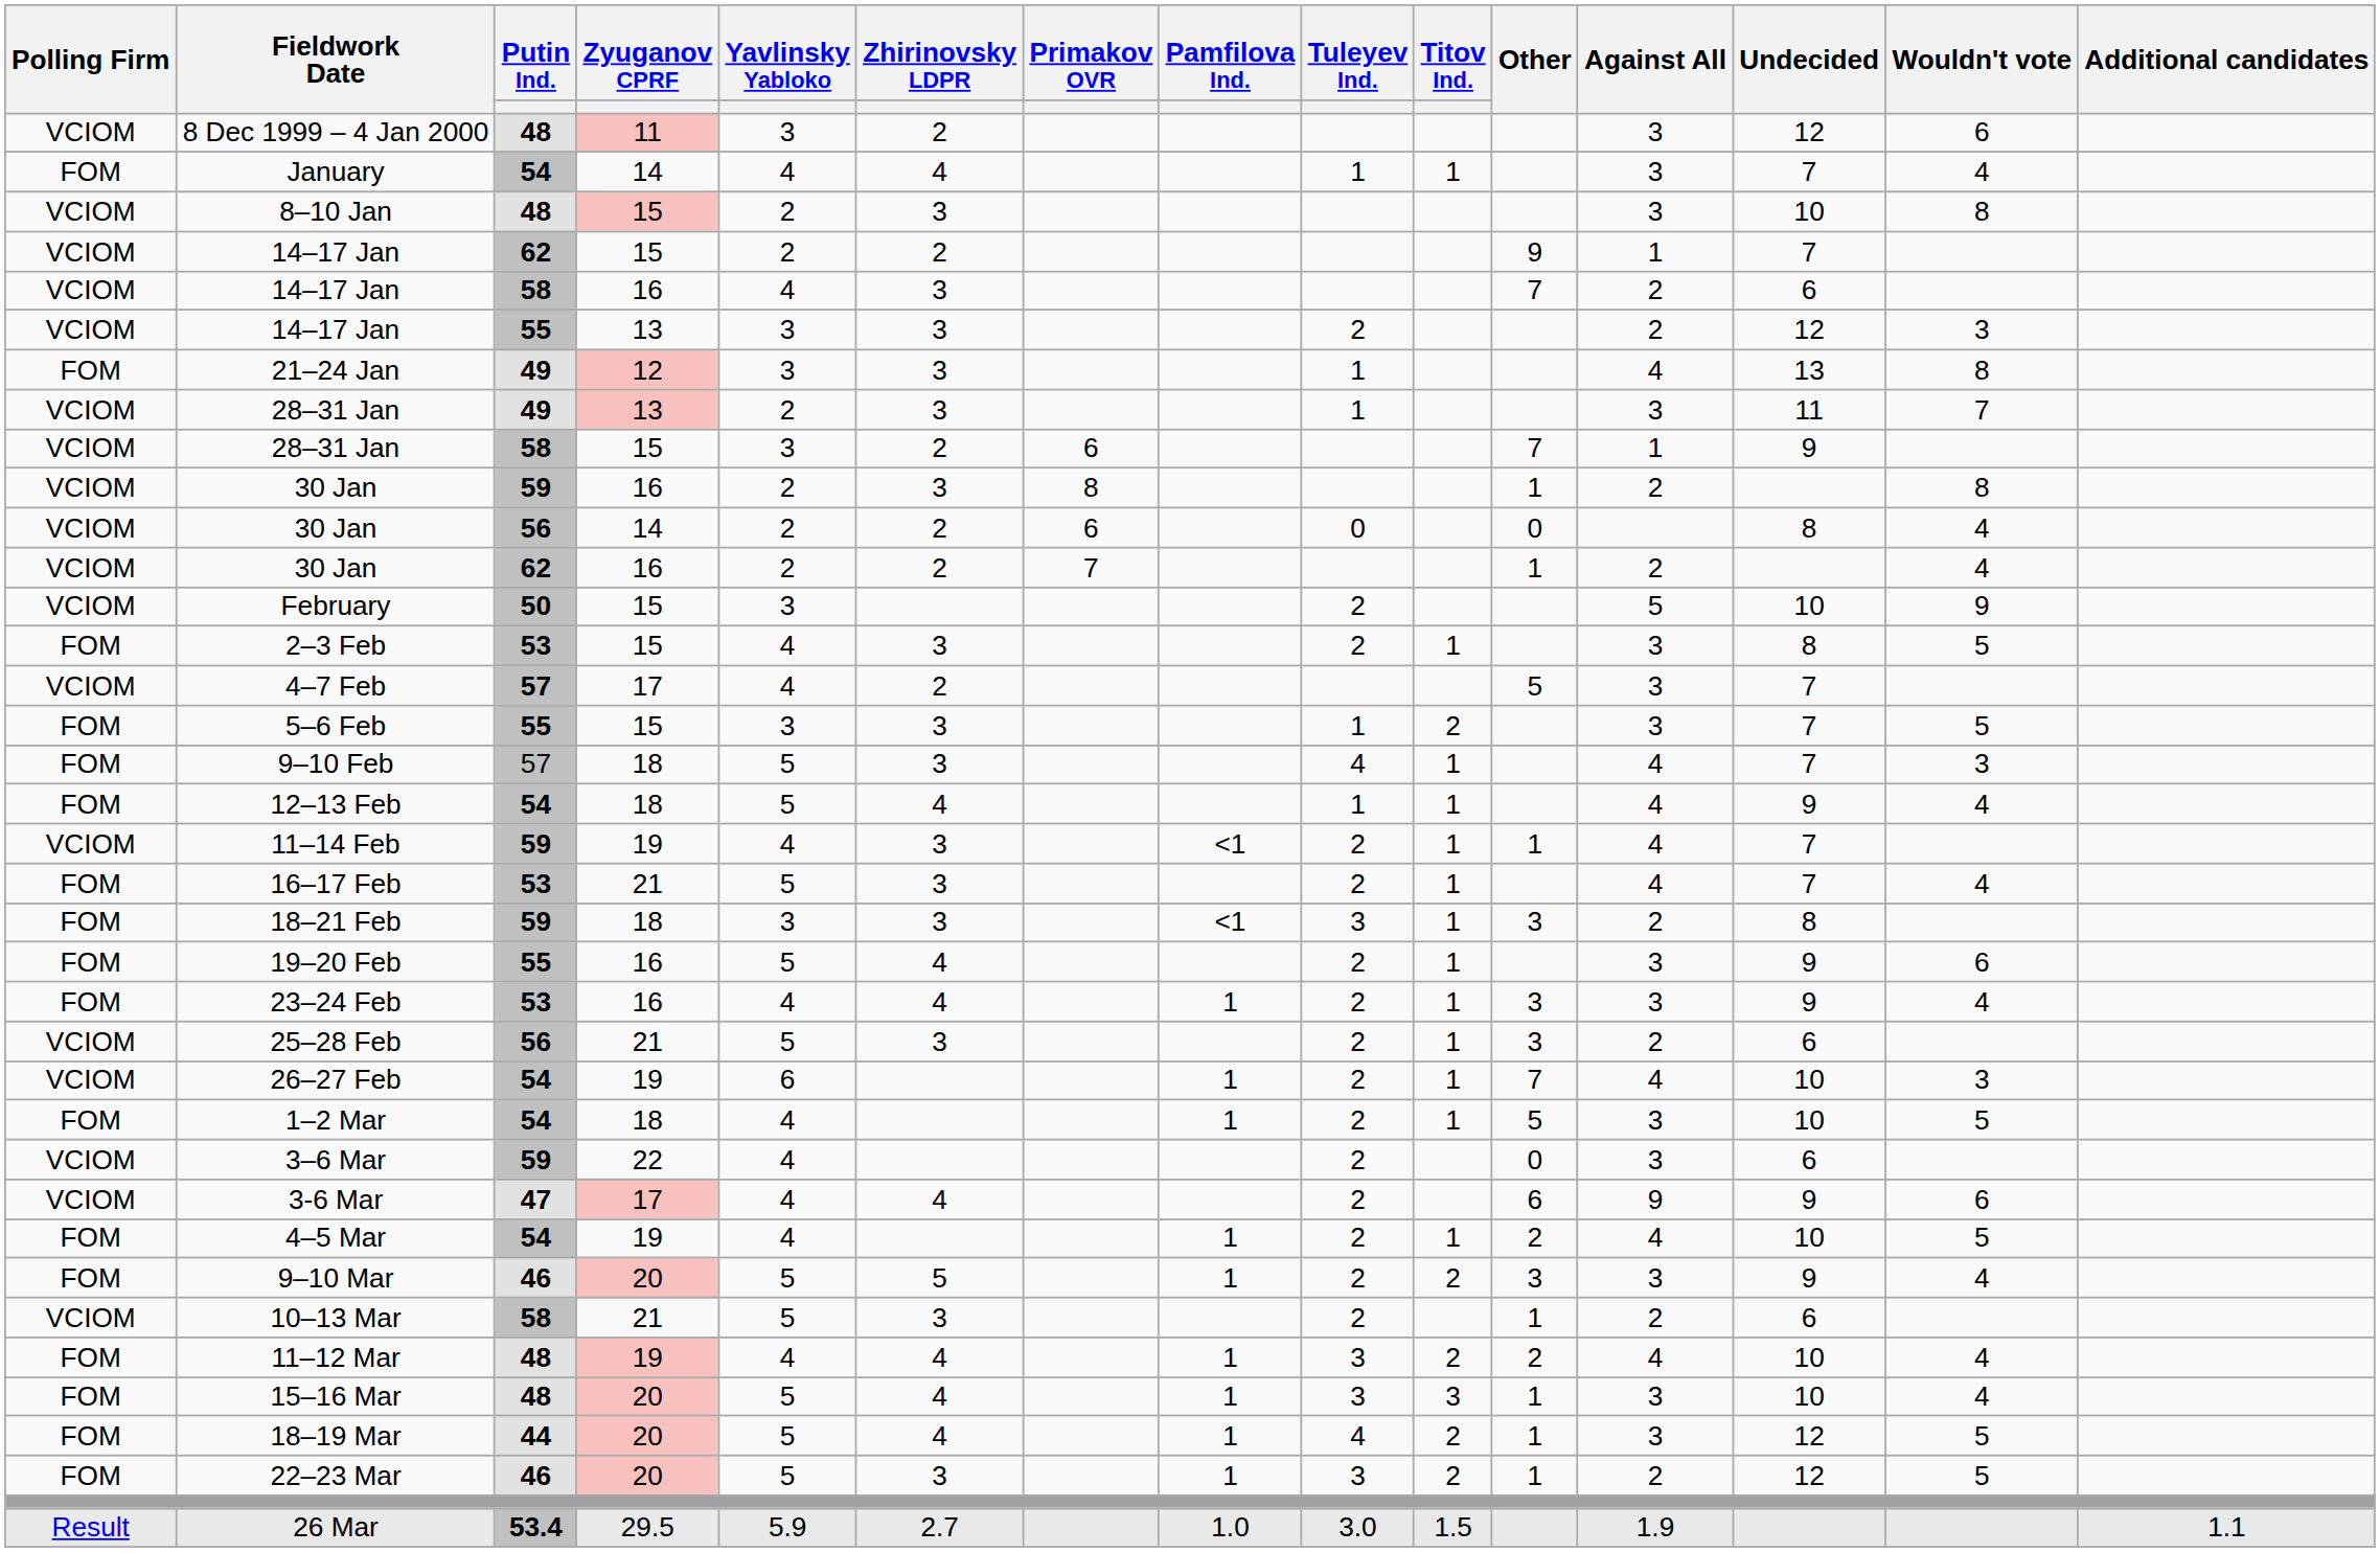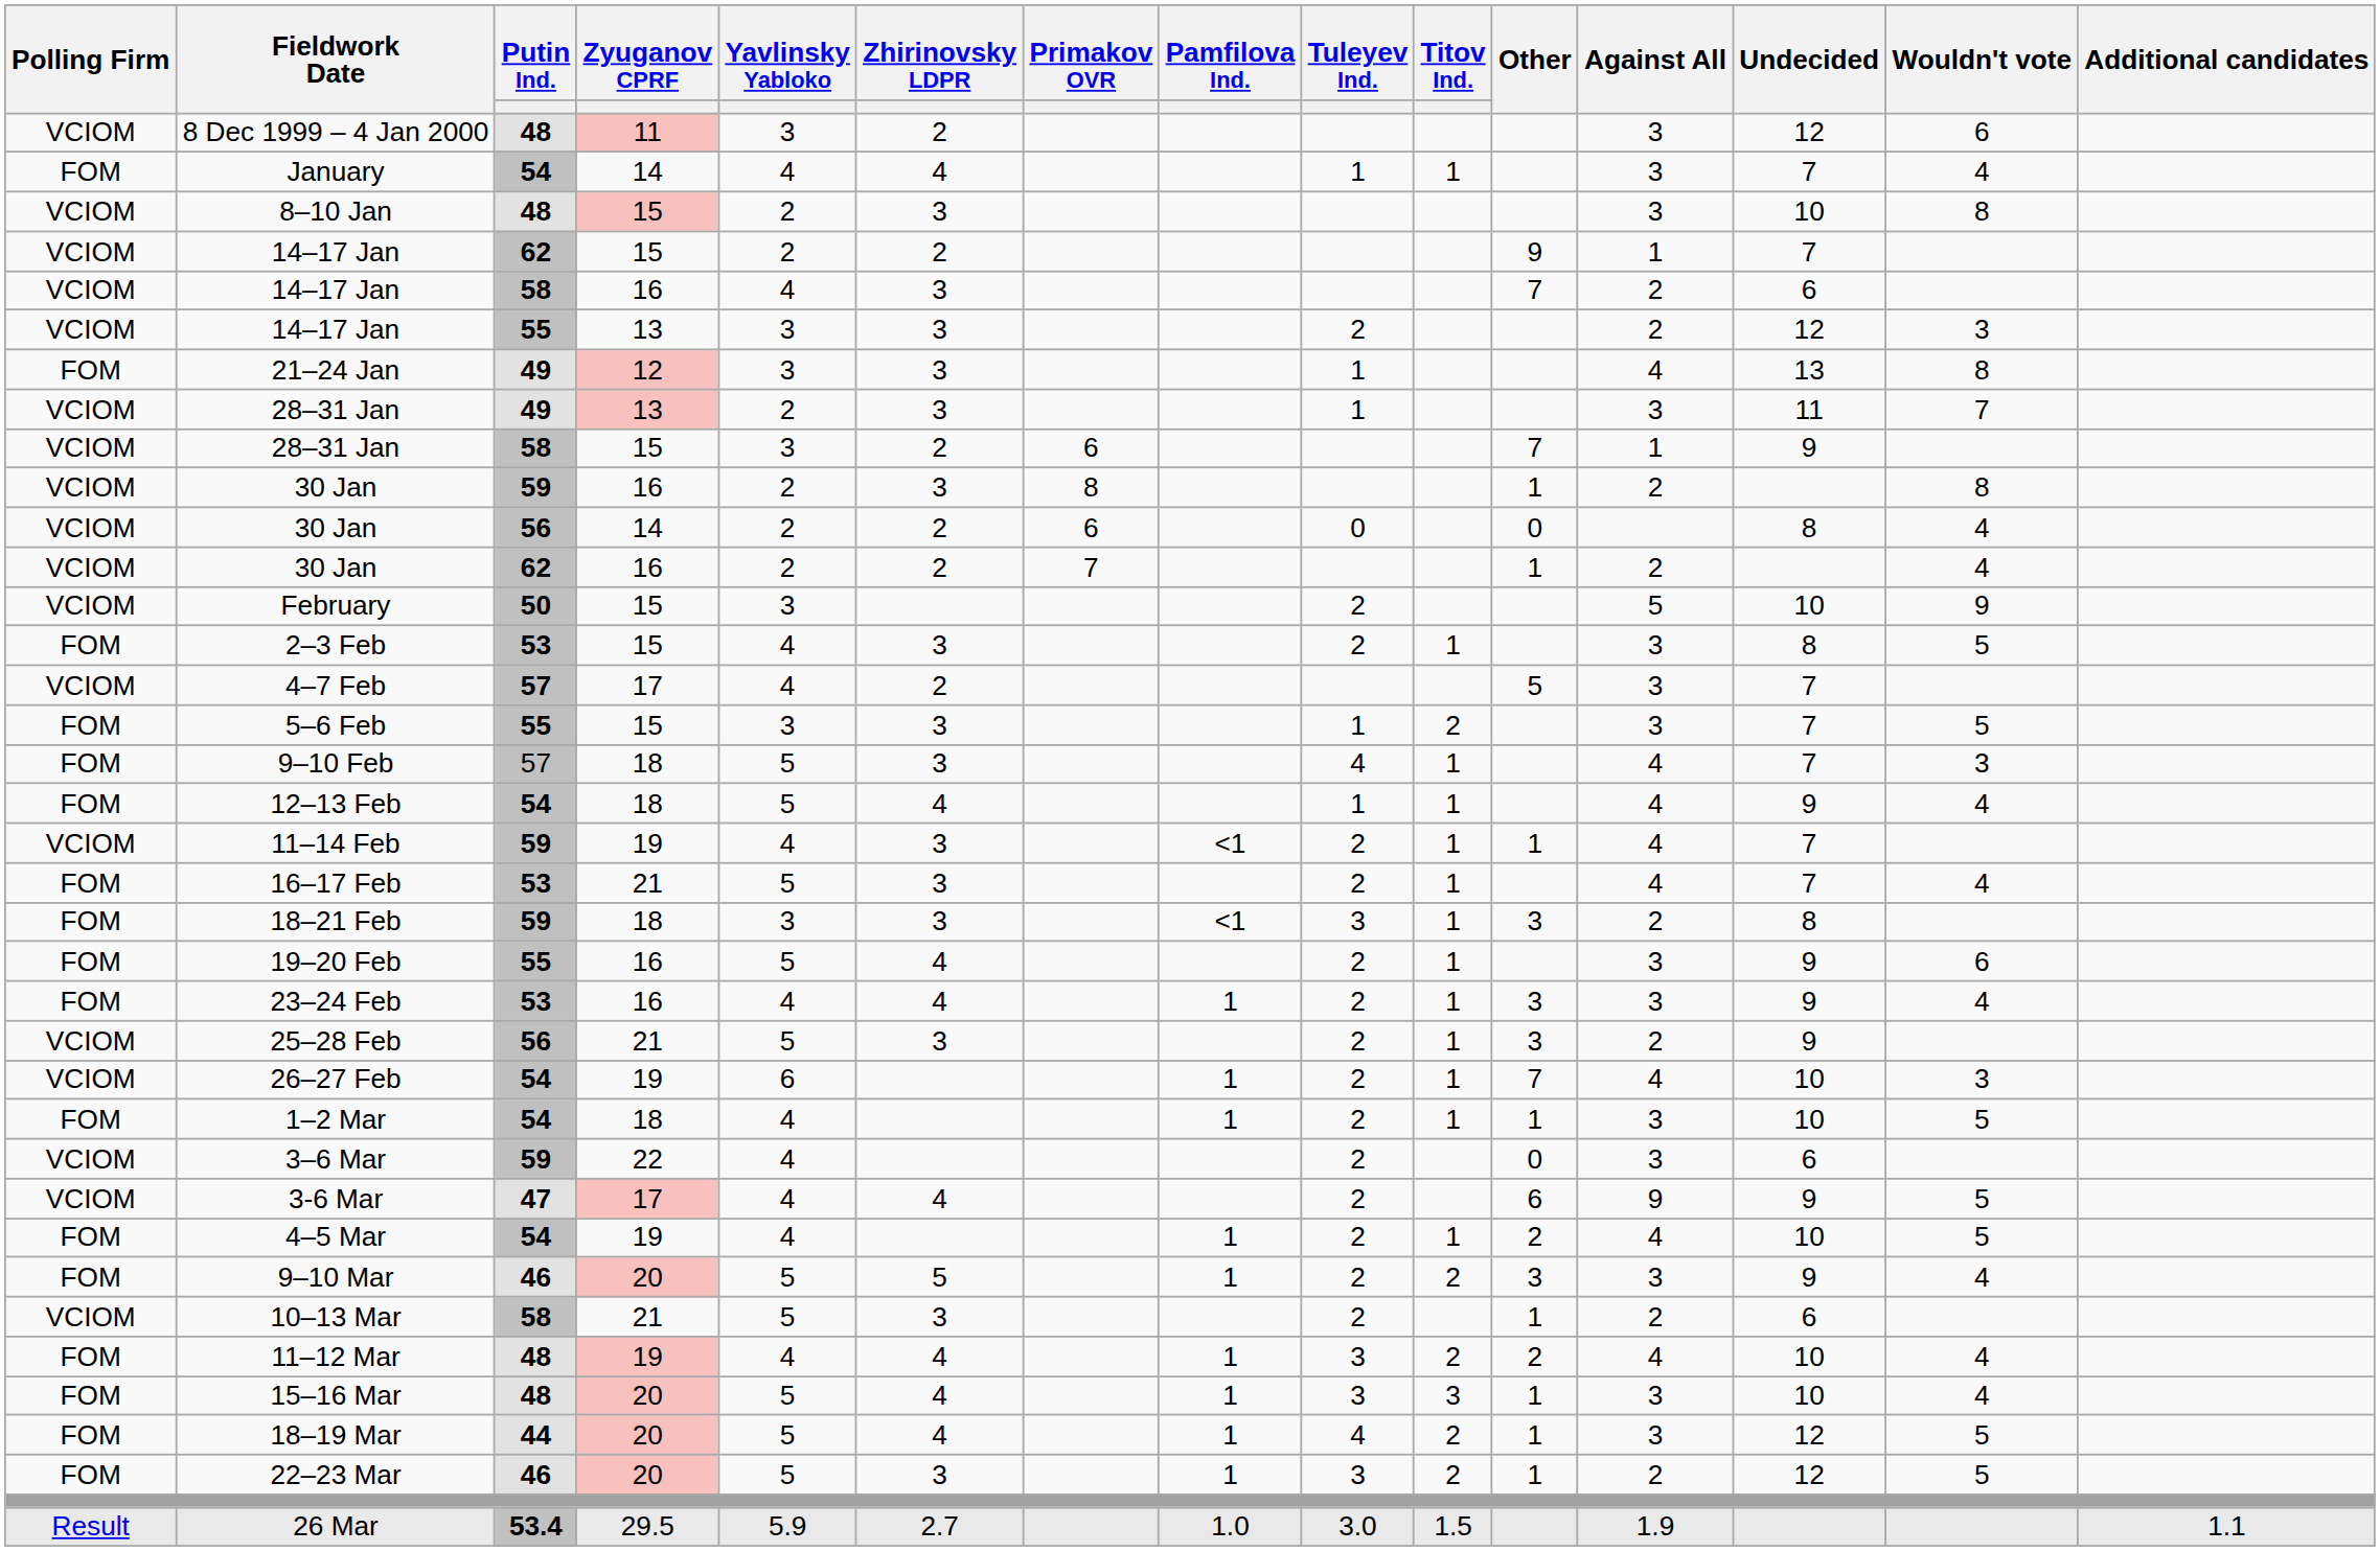25–28 Feb | Undecided: 6 -> 9
1–2 Mar | Other: 5 -> 1
3-6 Mar | Wouldn't vote: 6 -> 5
